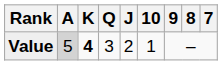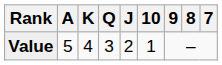Value | A: lightgrey background -> no background
Value | K: bold -> normal
